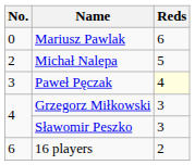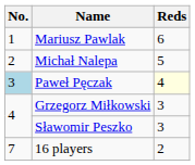Mariusz Pawlak | No.: 0 -> 1
Paweł Pęczak | No.: no background -> lightblue background
16 players | No.: 6 -> 7
